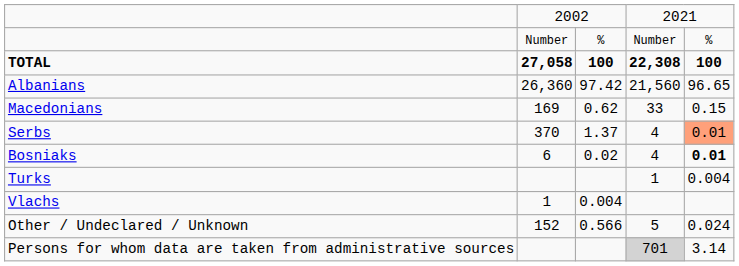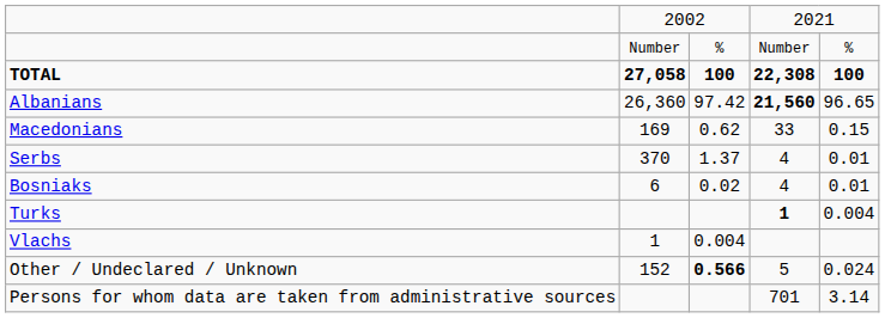Albanians | column 4: normal -> bold
Serbs | column 5: lightsalmon background -> no background
Bosniaks | column 5: bold -> normal
Turks | column 4: normal -> bold
Other / Undeclared / Unknown | column 3: normal -> bold
Persons for whom data are taken from administrative sources | column 4: lightgrey background -> no background
